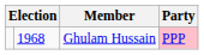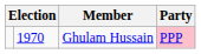Ghulam Hussain | column 2: 1968 -> 1970
